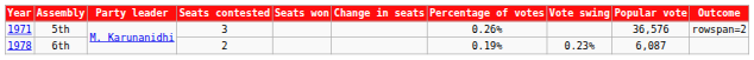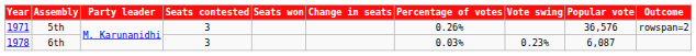6th | Seats contested: 2 -> 3
6th | Percentage of votes: 0.19% -> 0.03%
